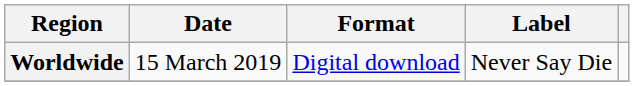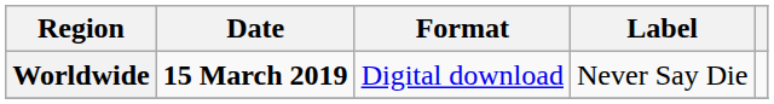Worldwide | Date: normal -> bold
